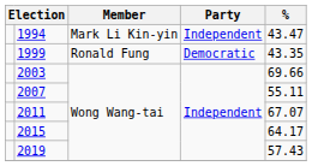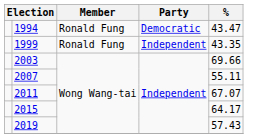1994 | Member: Mark Li Kin-yin -> Ronald Fung
1994 | Party: Independent -> Democratic
1999 | Party: Democratic -> Independent
